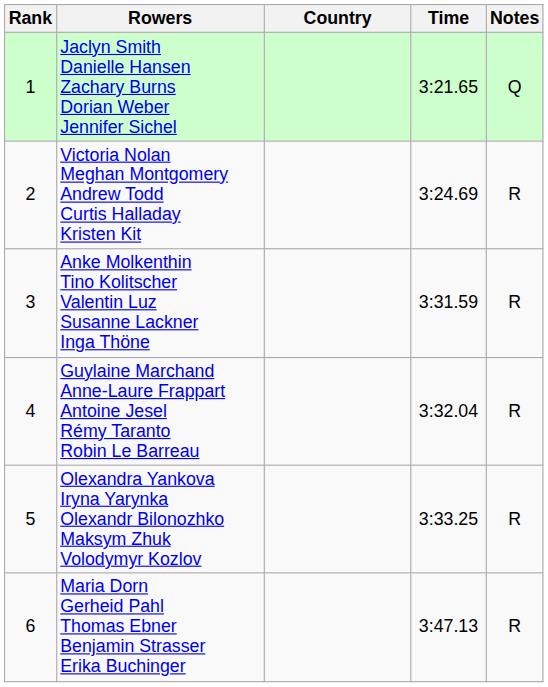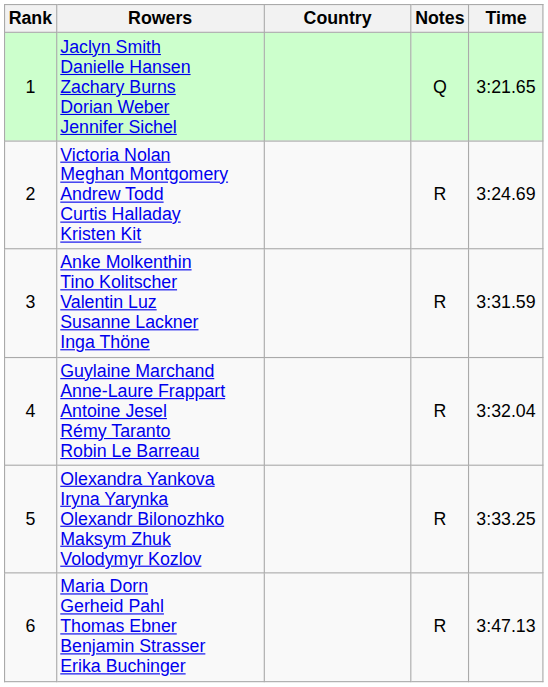columns swapped: Time <-> Notes
